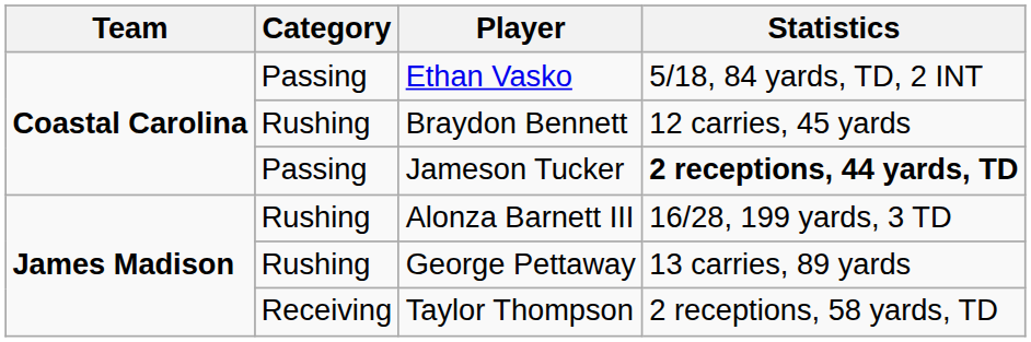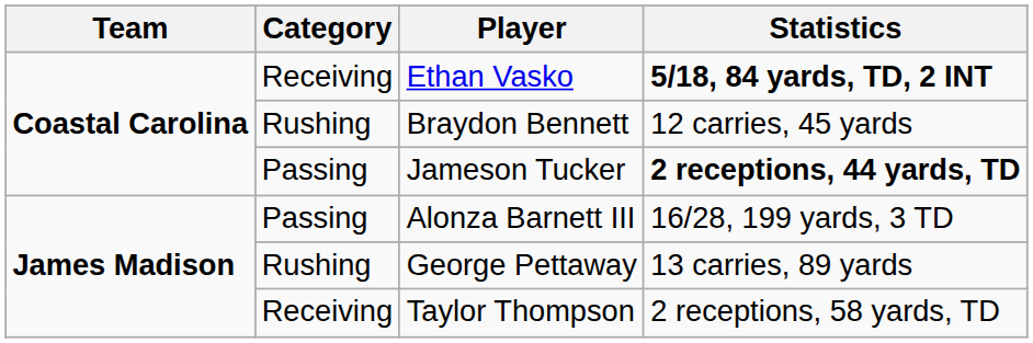Ethan Vasko | Category: Passing -> Receiving
Ethan Vasko | Statistics: normal -> bold
Alonza Barnett III | Category: Rushing -> Passing
